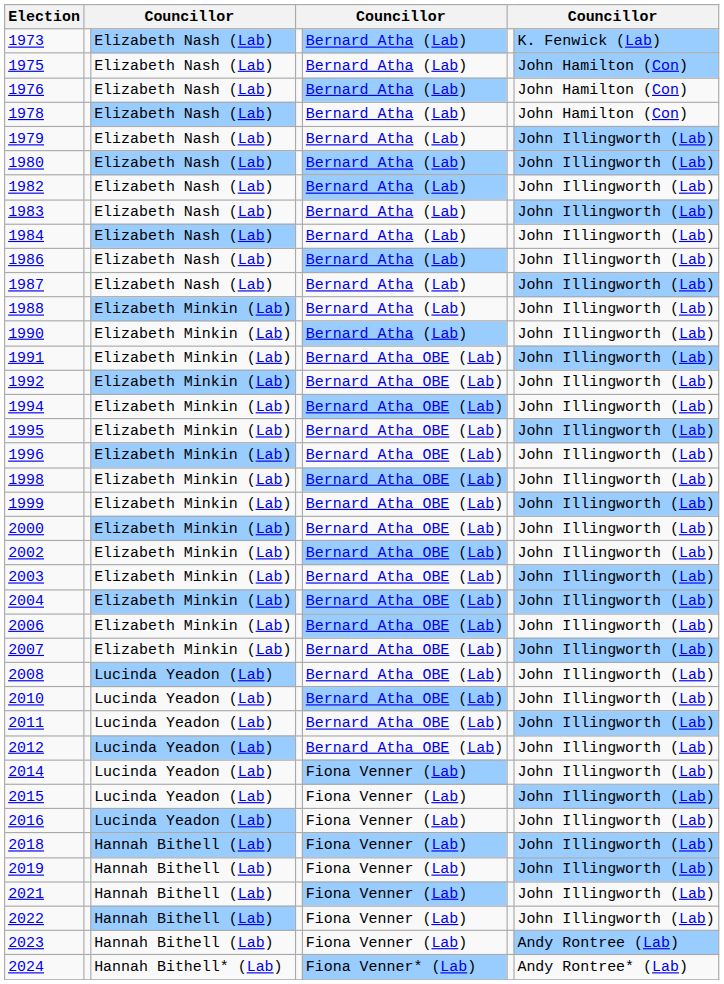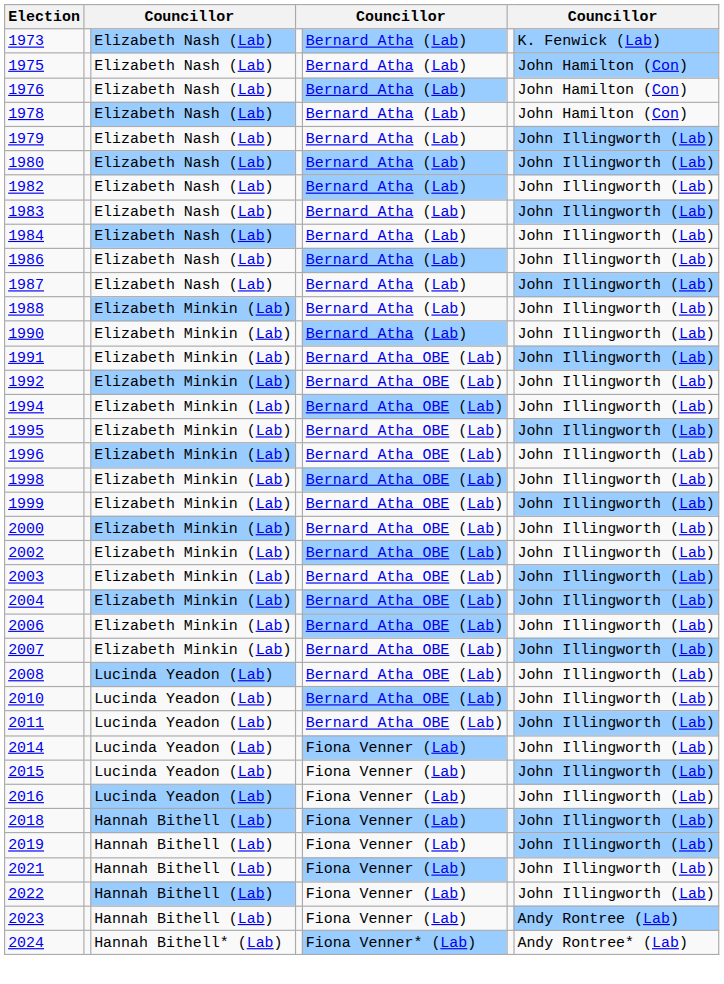- row: 2012 | Lucinda Yeadon (Lab) | Bernard Atha OBE (Lab) | John Illingworth (Lab)
